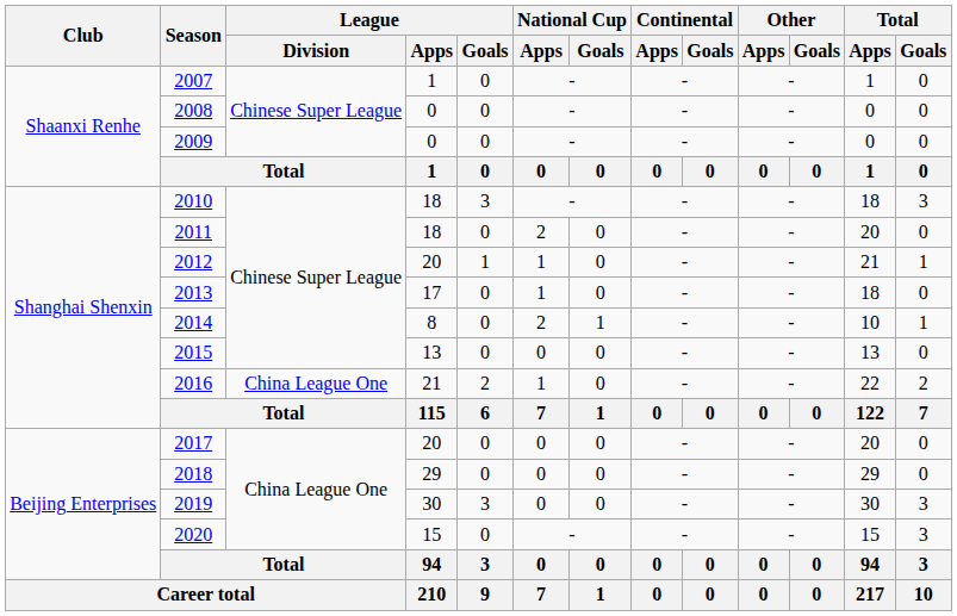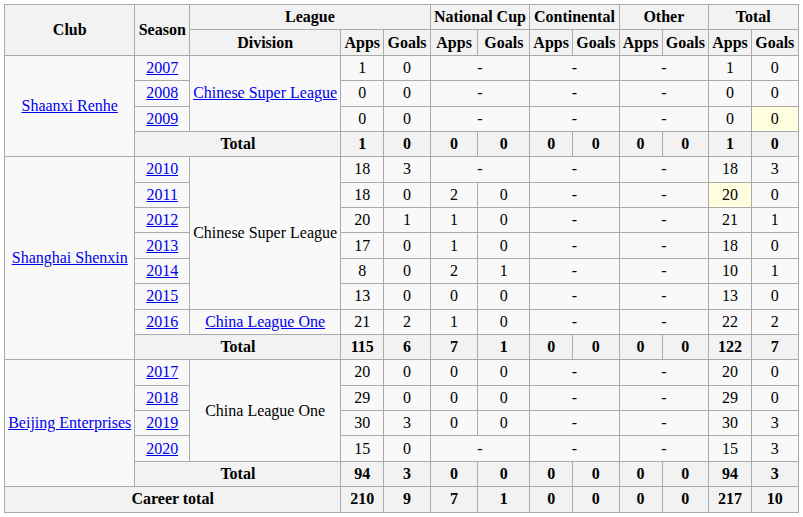2009 | Total / Goals: no background -> lightyellow background
2011 | Total / Apps: no background -> lightyellow background
